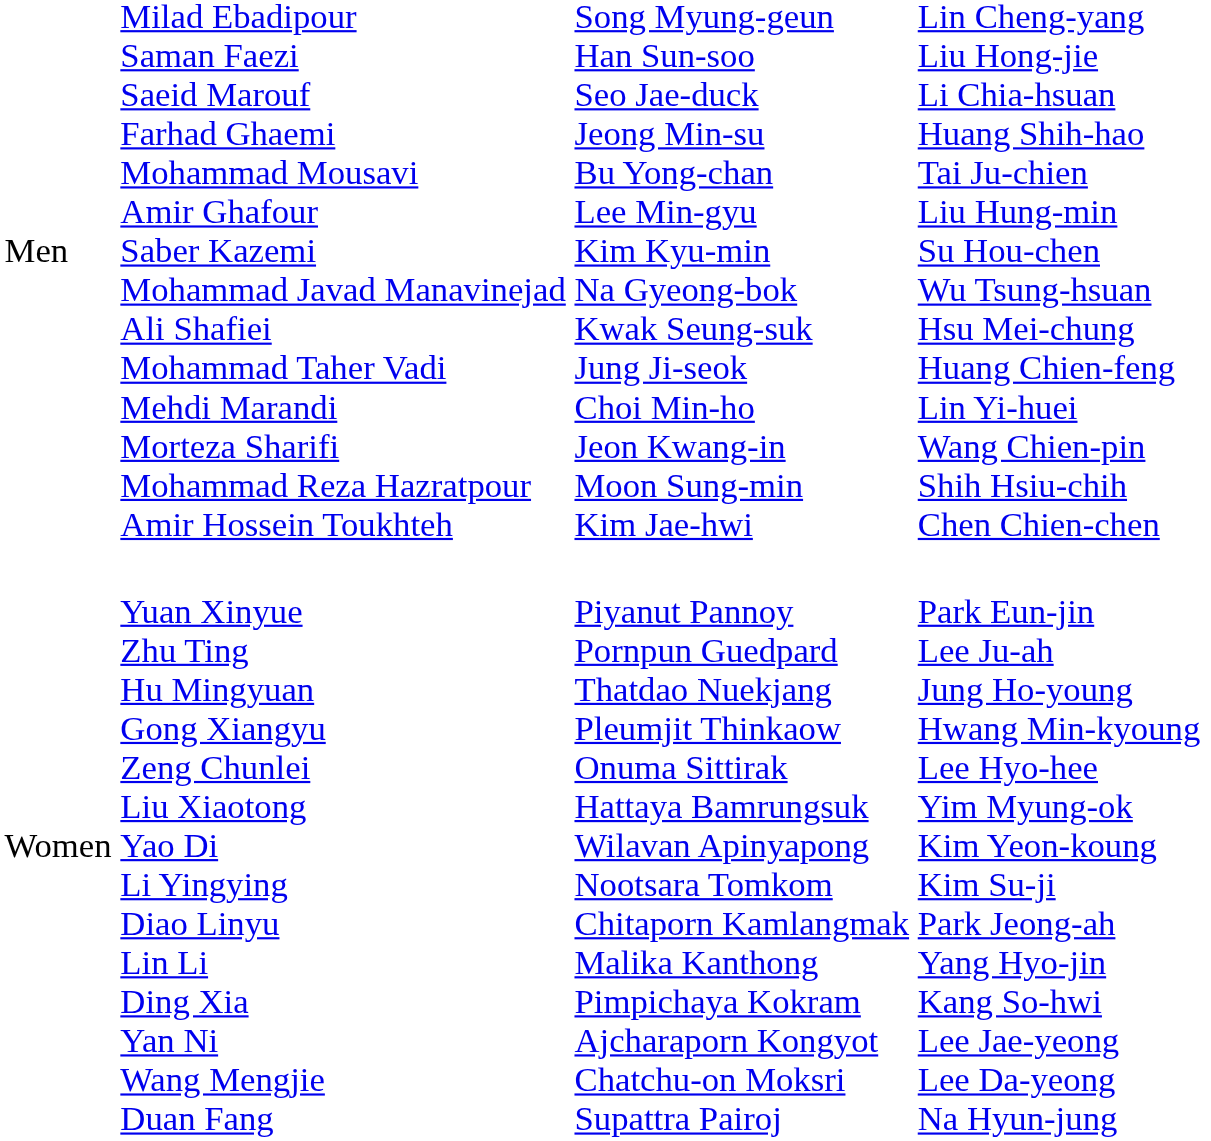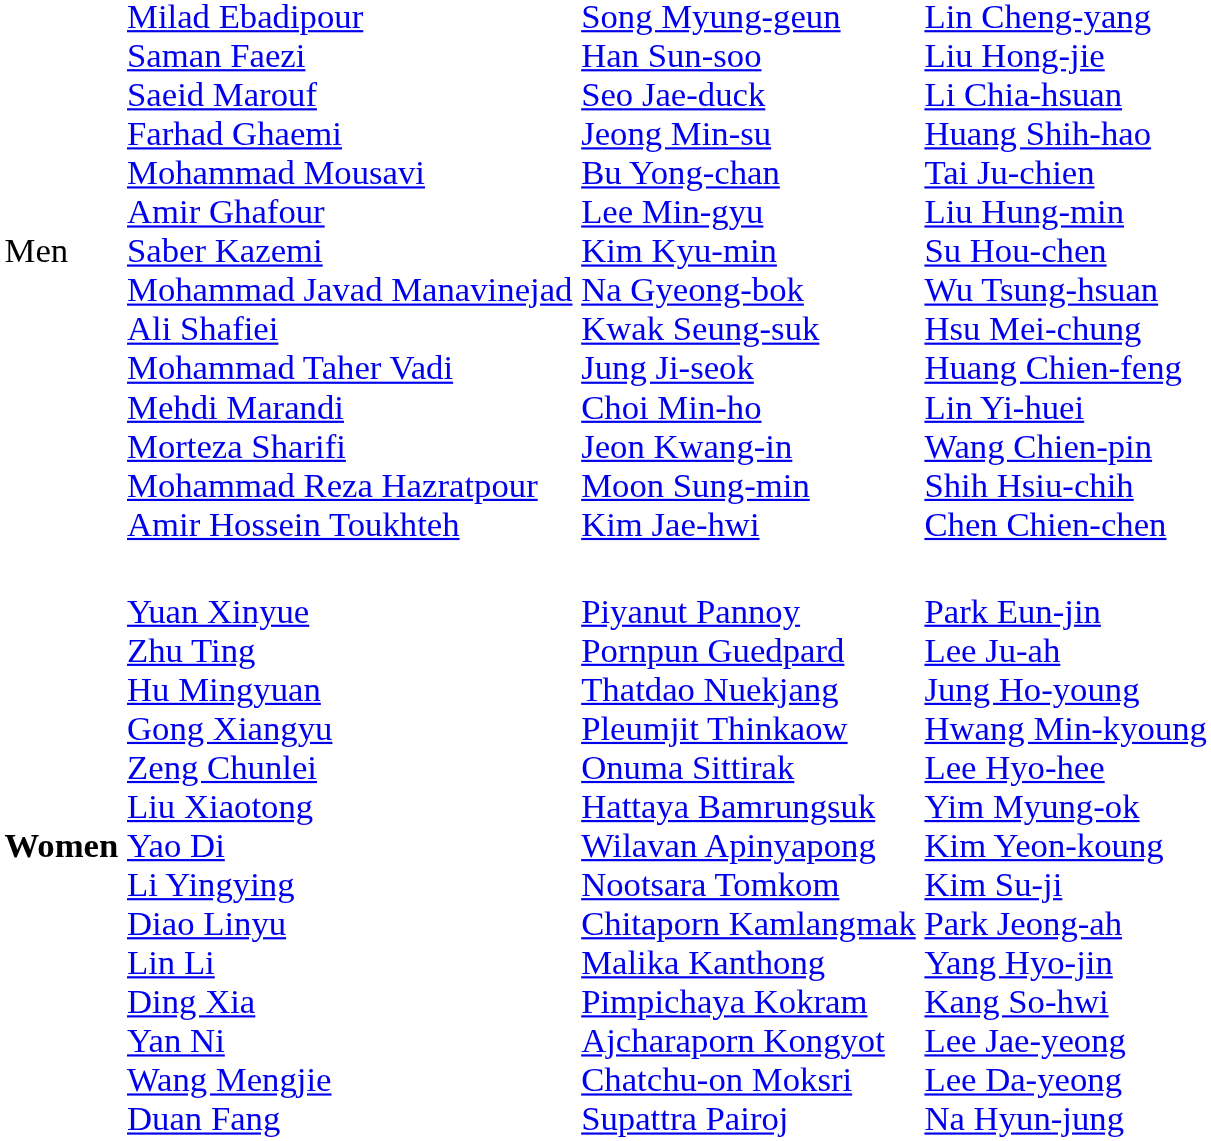Women | column 1: normal -> bold
